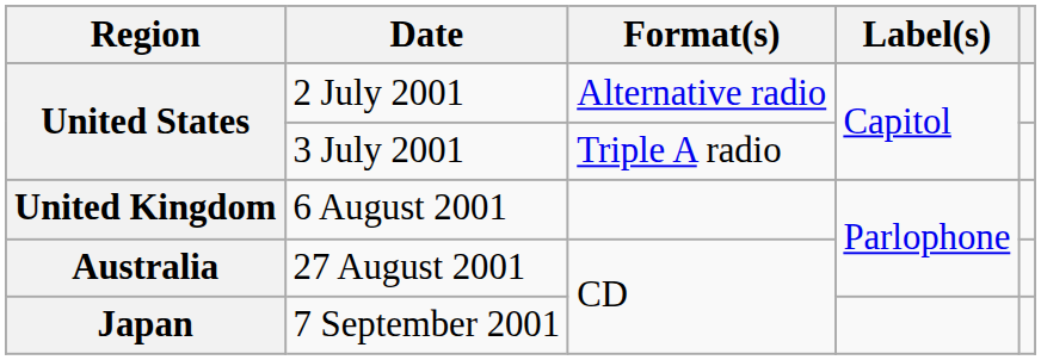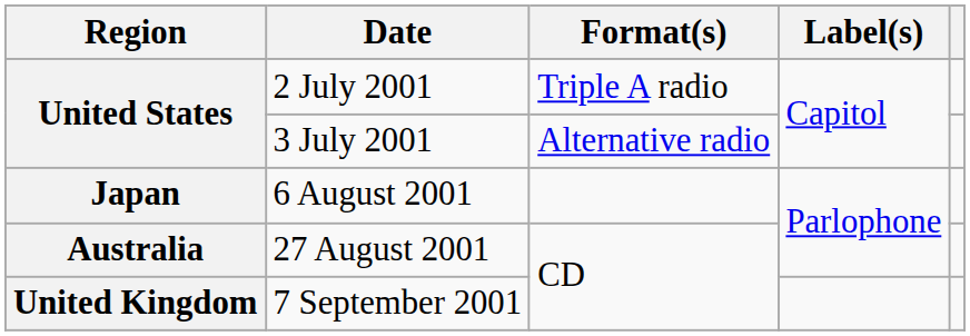2 July 2001 | Format(s): Alternative radio -> Triple A radio
3 July 2001 | Format(s): Triple A radio -> Alternative radio
6 August 2001 | Region: United Kingdom -> Japan
7 September 2001 | Region: Japan -> United Kingdom
